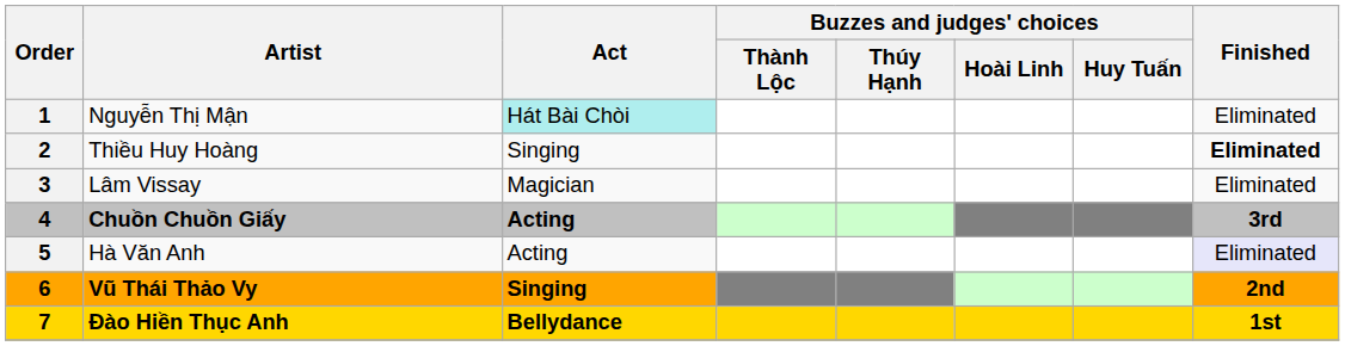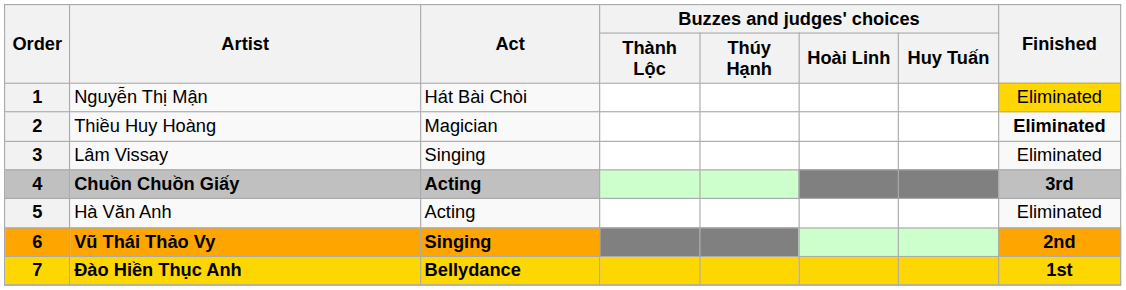Nguyễn Thị Mận | Act: paleturquoise background -> no background
Nguyễn Thị Mận | Finished: no background -> gold background
Thiều Huy Hoàng | Act: Singing -> Magician
Lâm Vissay | Act: Magician -> Singing
Hà Văn Anh | Finished: lavender background -> no background
